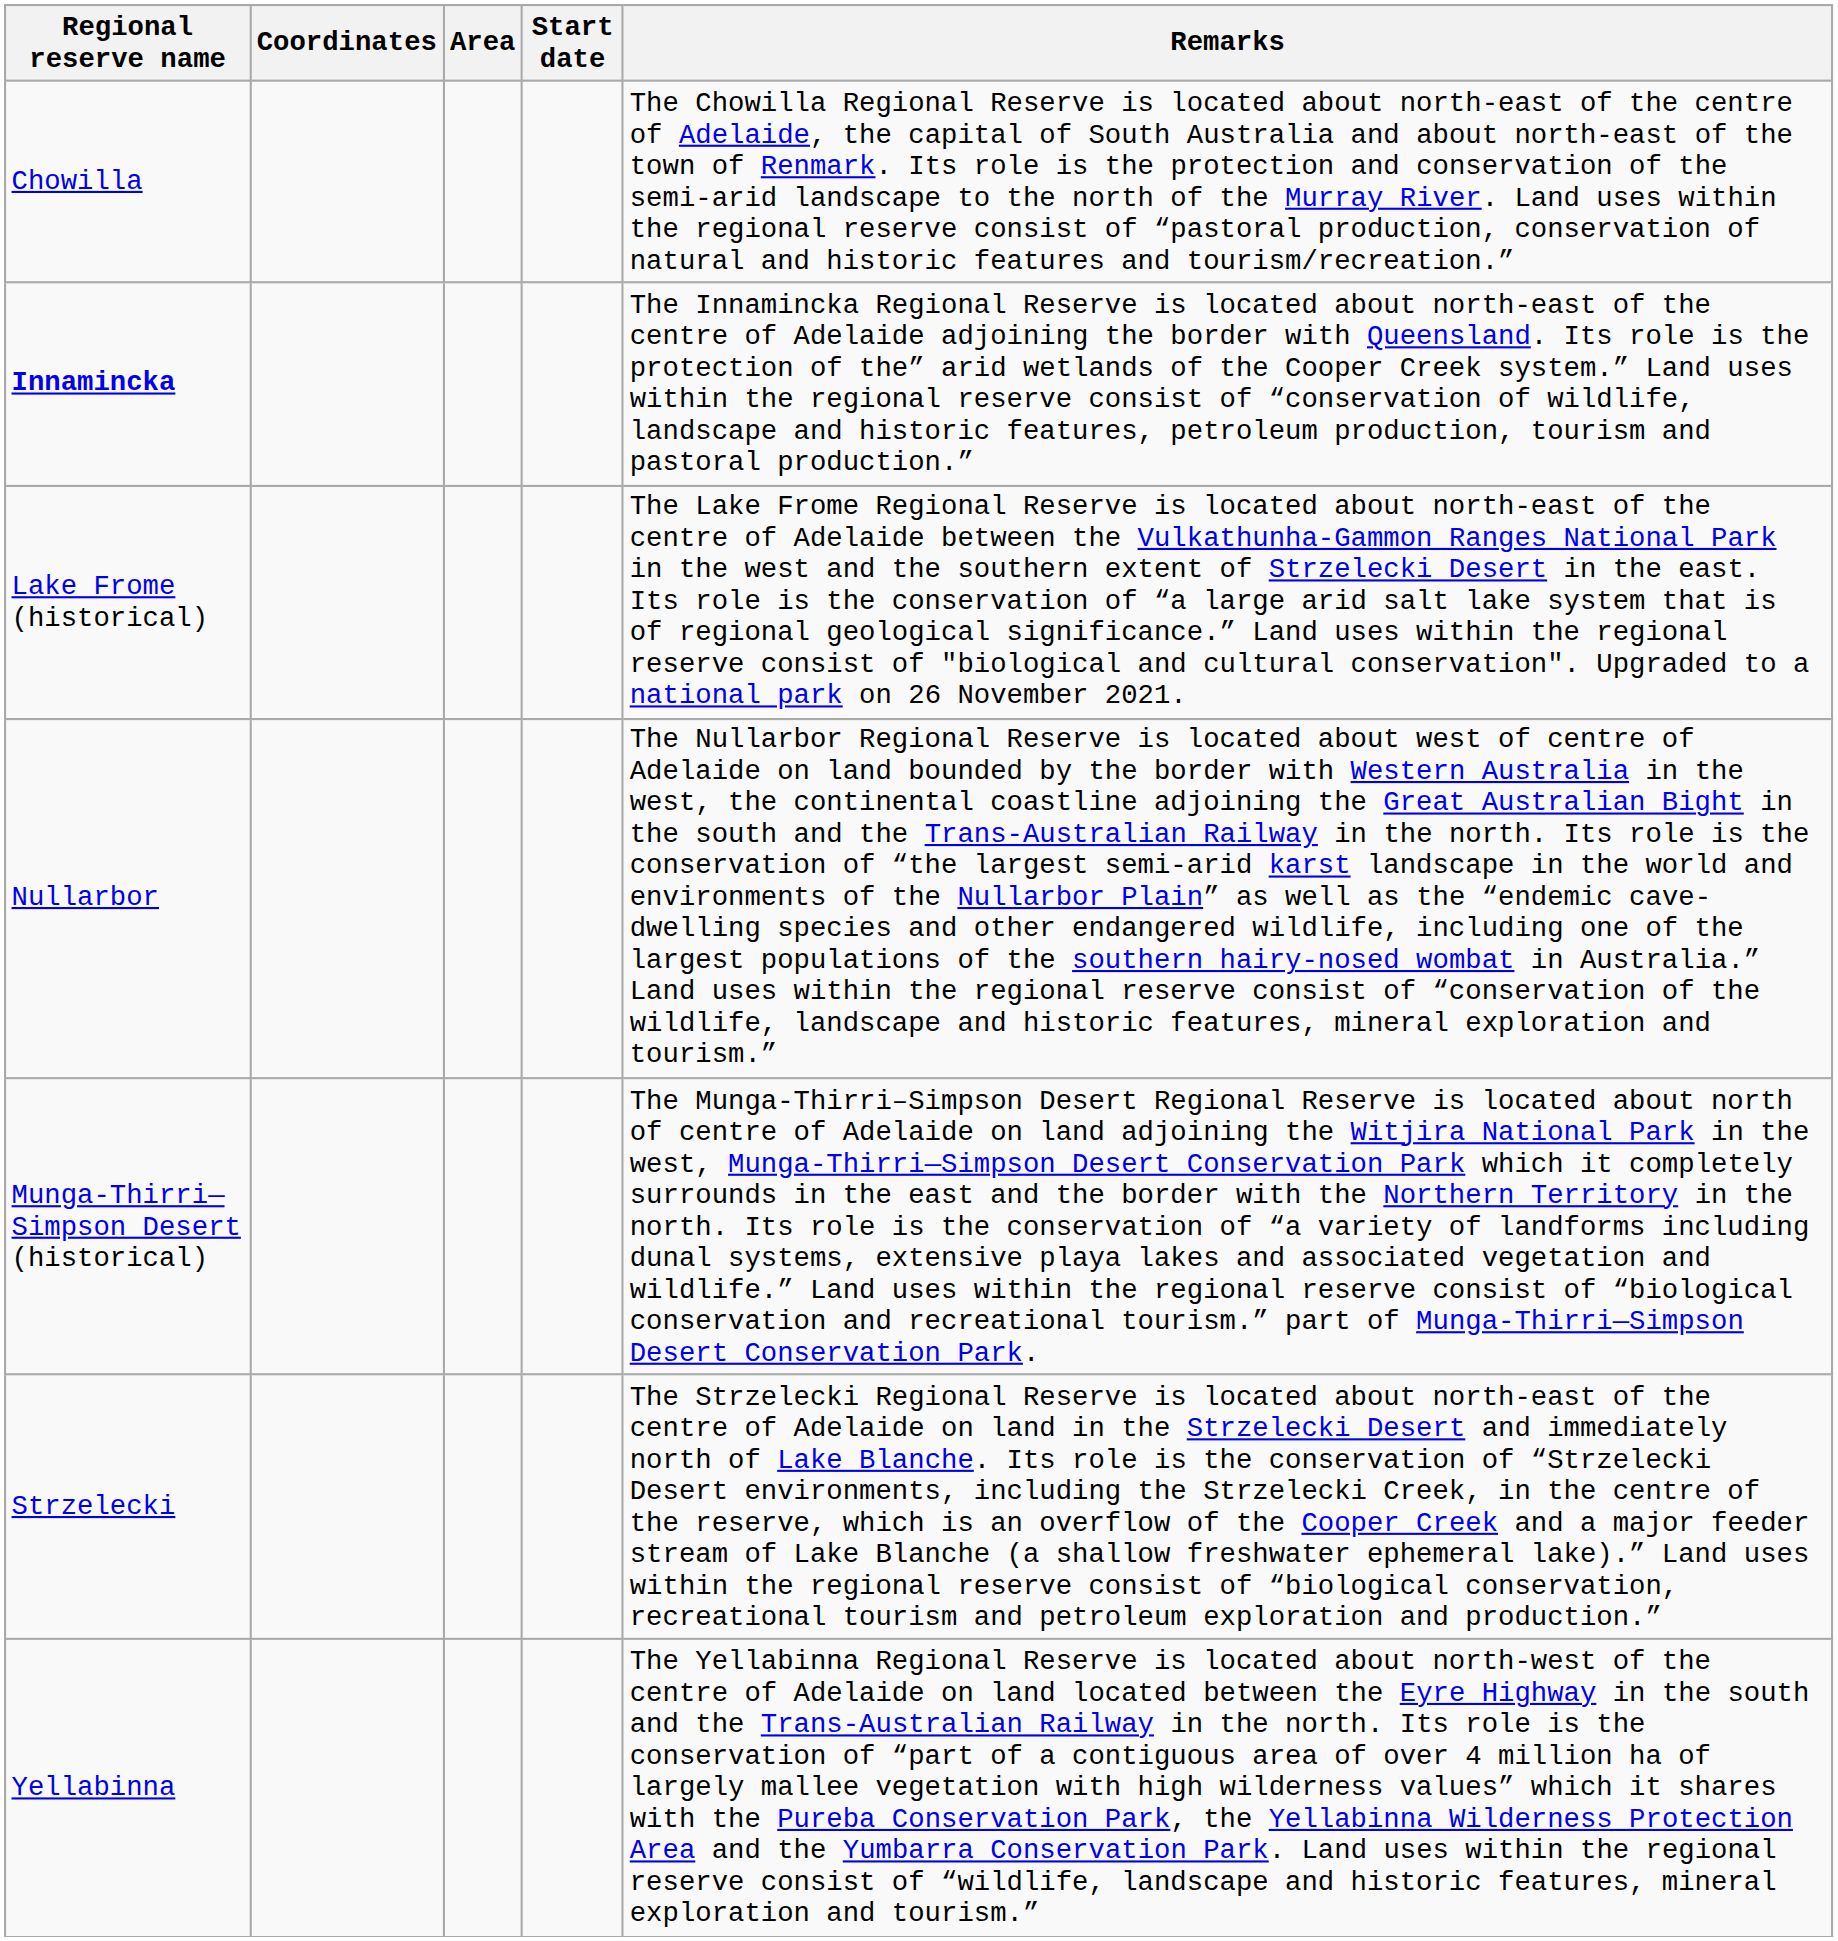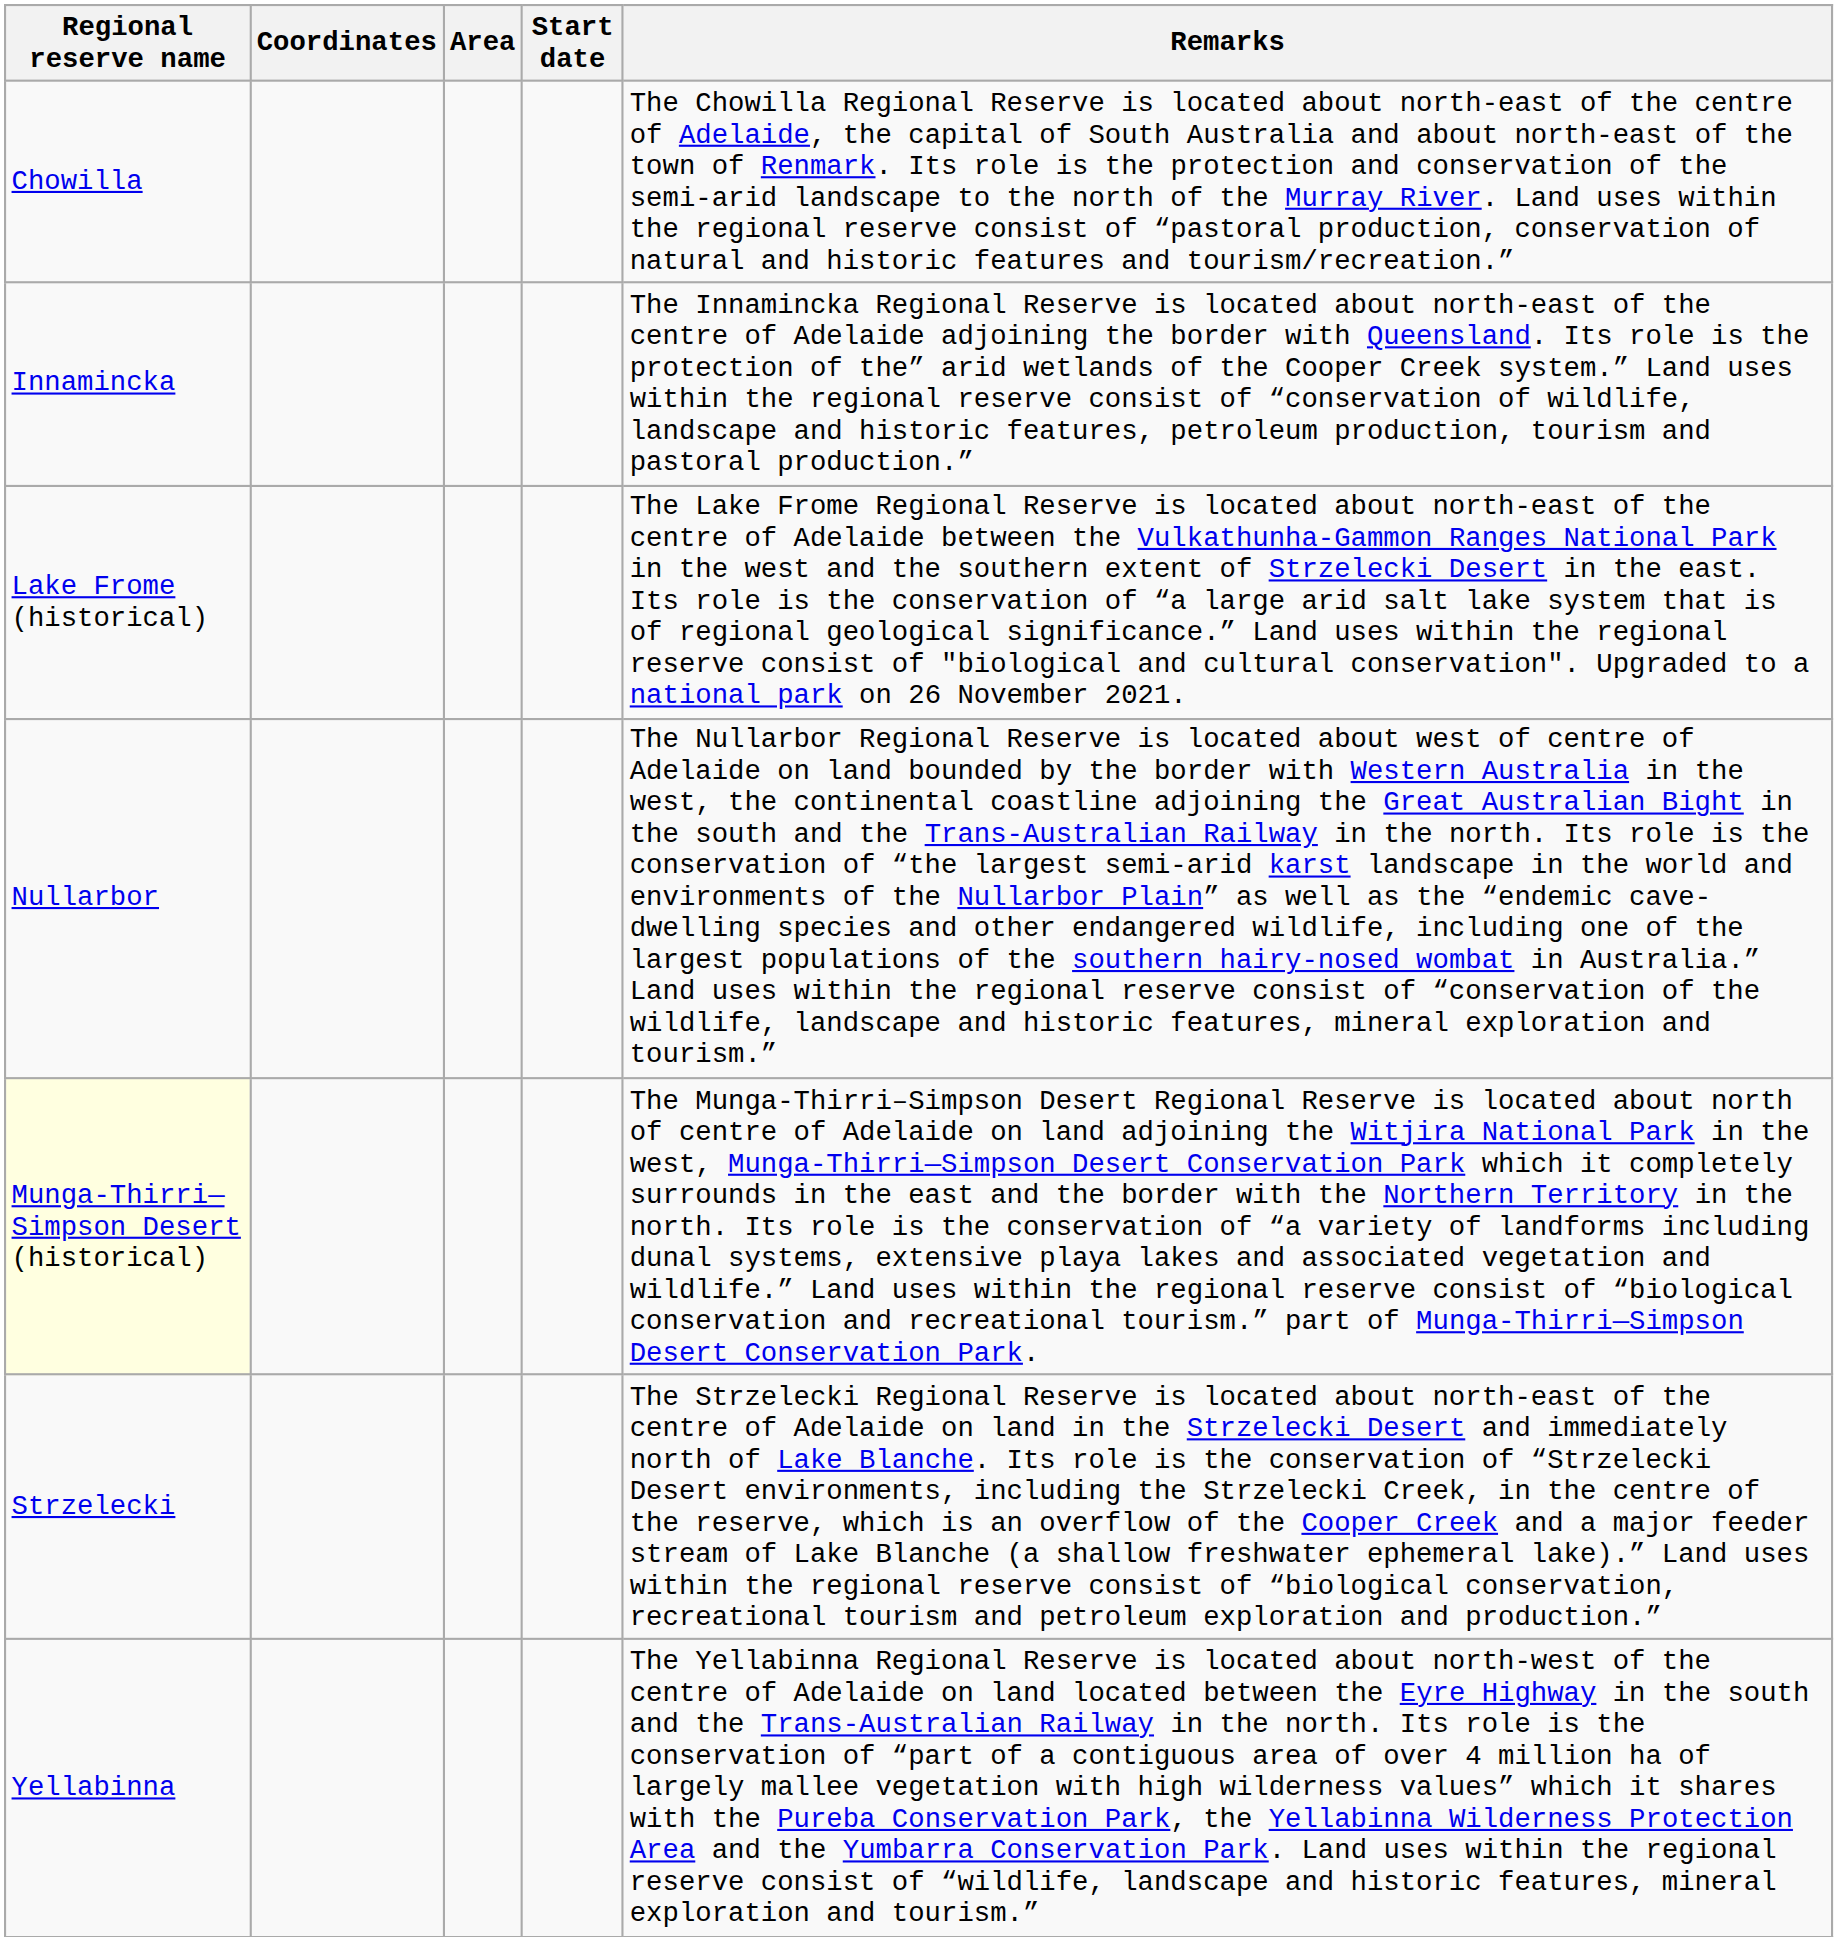Innamincka | Regional reserve name: bold -> normal
Munga-Thirri—Simpson Desert (historical) | Regional reserve name: no background -> lightyellow background
